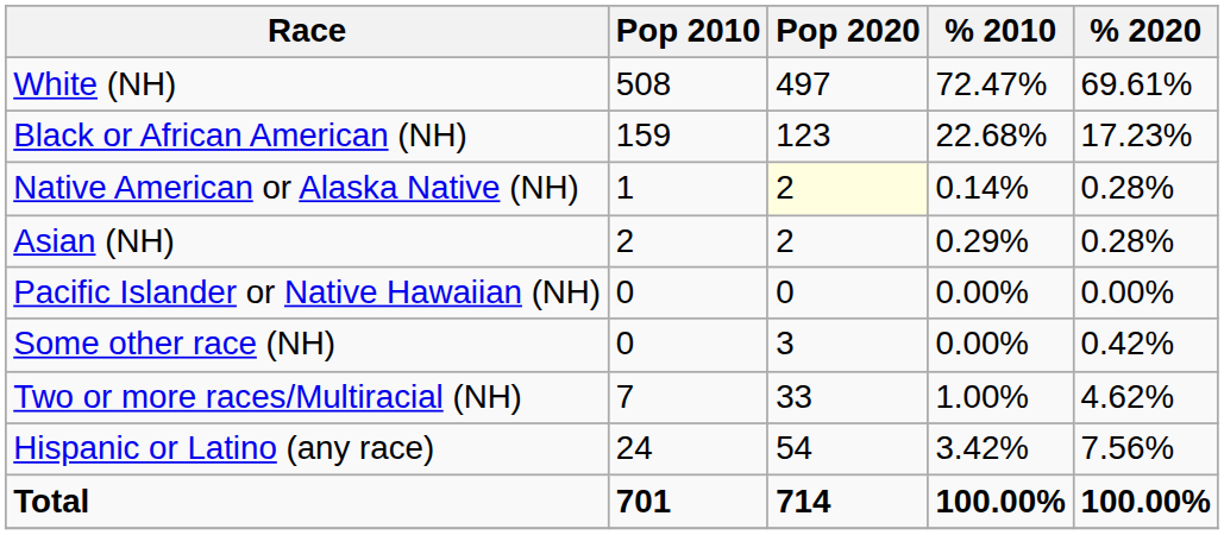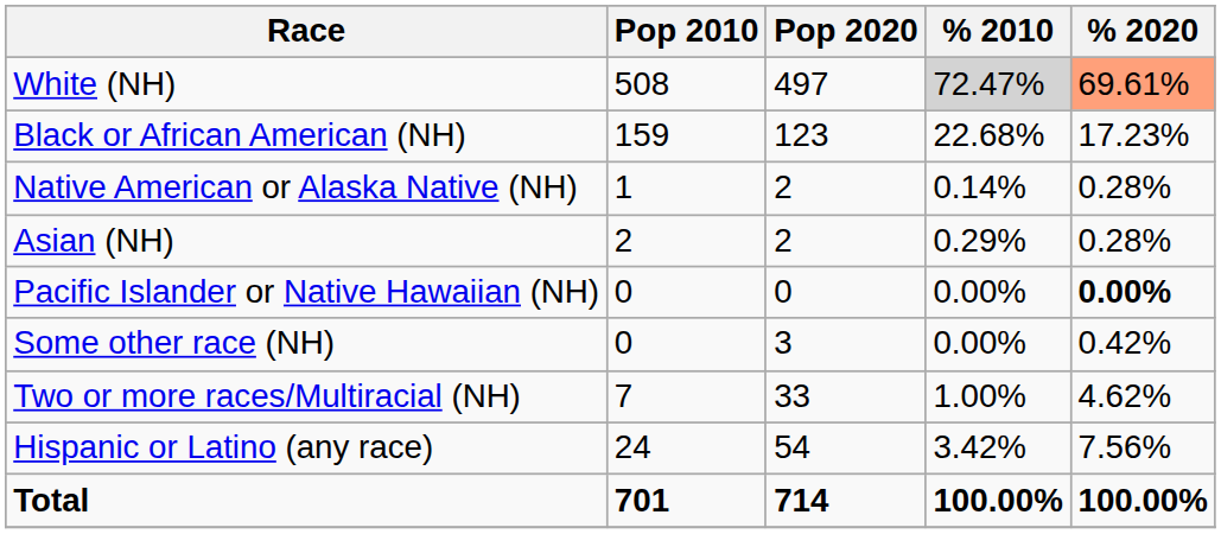White (NH) | % 2010: no background -> lightgrey background
White (NH) | % 2020: no background -> lightsalmon background
Native American or Alaska Native (NH) | Pop 2020: lightyellow background -> no background
Pacific Islander or Native Hawaiian (NH) | % 2020: normal -> bold
